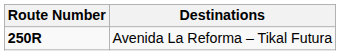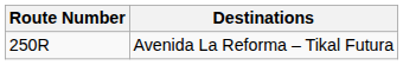Avenida La Reforma – Tikal Futura | Route Number: bold -> normal
